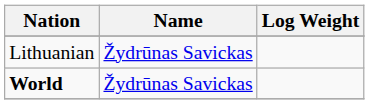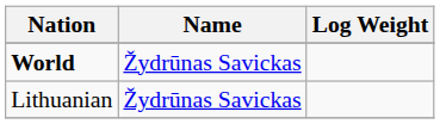rows swapped: World <-> Lithuanian
